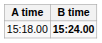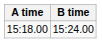15:18.00 | B time: bold -> normal
